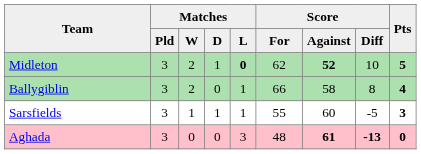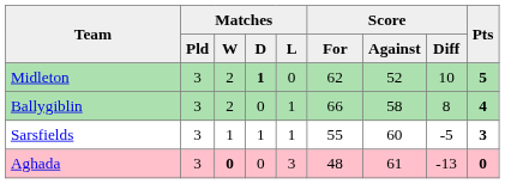Midleton | Matches / D: normal -> bold
Midleton | Matches / L: bold -> normal
Midleton | Score / Against: bold -> normal
Aghada | Matches / W: normal -> bold
Aghada | Score / Against: bold -> normal
Aghada | Score / Diff: bold -> normal
